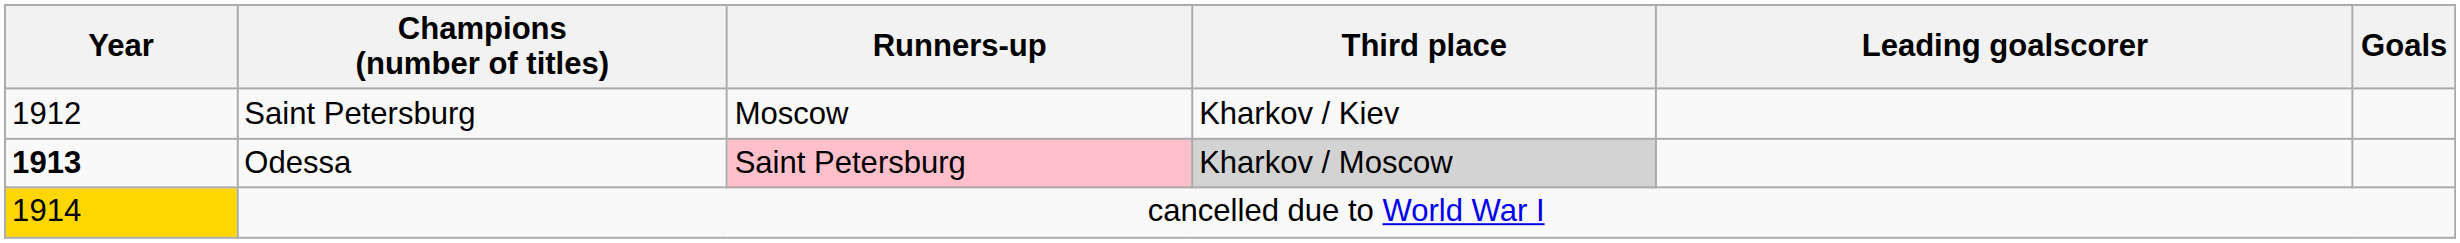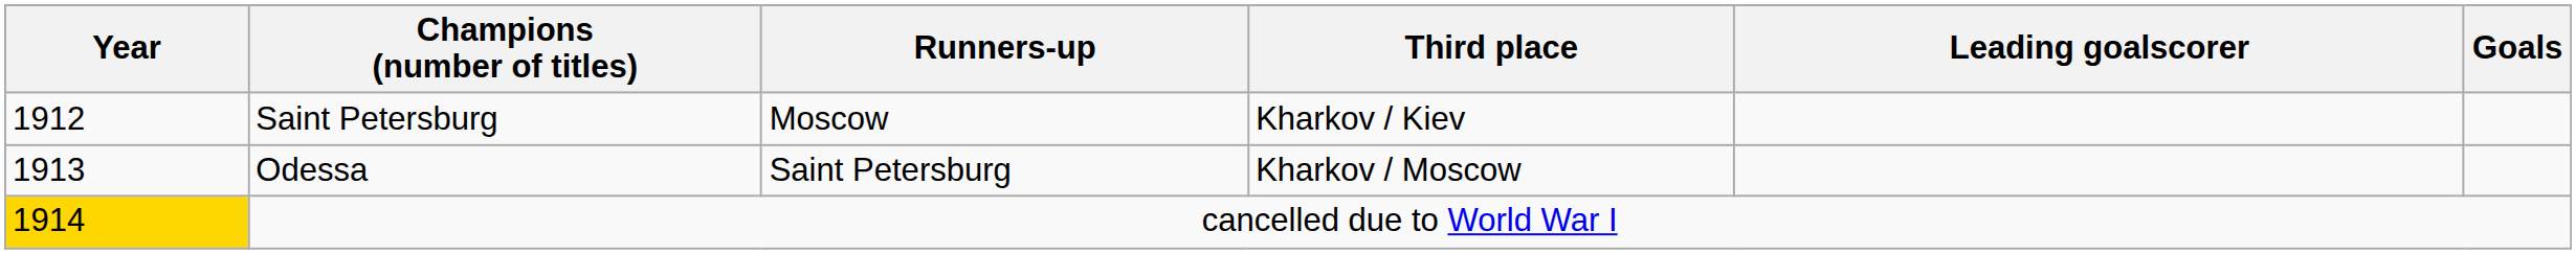Odessa | Year: bold -> normal
Odessa | Runners-up: pink background -> no background
Odessa | Third place: lightgrey background -> no background
